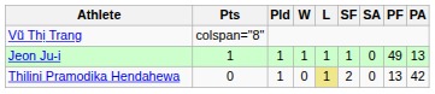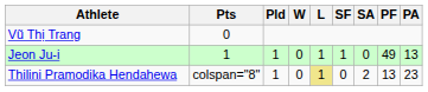Vũ Thị Trang | Pts: colspan="8" -> 0
Jeon Ju-i | W: 1 -> 0
Thilini Pramodika Hendahewa | Pts: 0 -> colspan="8"
Thilini Pramodika Hendahewa | SF: 2 -> 0
Thilini Pramodika Hendahewa | SA: 0 -> 2
Thilini Pramodika Hendahewa | PA: 42 -> 23
